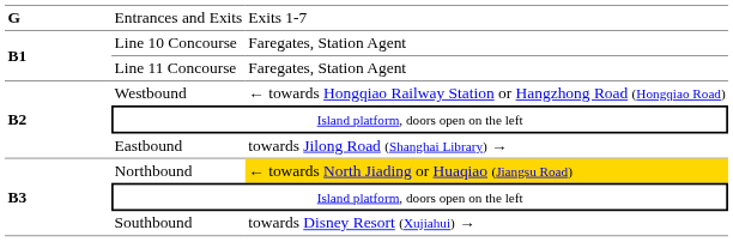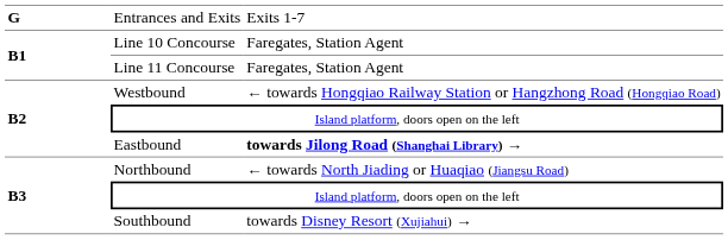Eastbound | column 3: normal -> bold
Northbound | column 3: gold background -> no background
